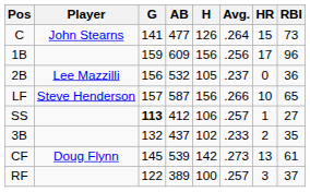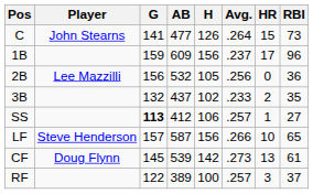1B | Avg.: .256 -> .237
2B | Avg.: .237 -> .256
rows swapped: 3B <-> LF
